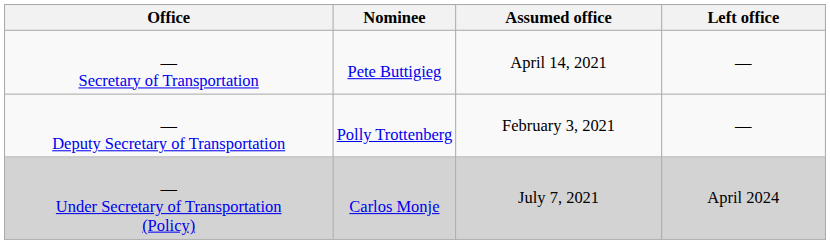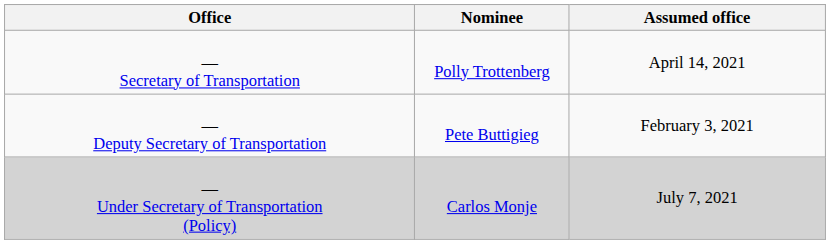- column: Left office | — | — | April 2024
— Secretary of Transportation | Nominee: Pete Buttigieg -> Polly Trottenberg
— Deputy Secretary of Transportation | Nominee: Polly Trottenberg -> Pete Buttigieg
